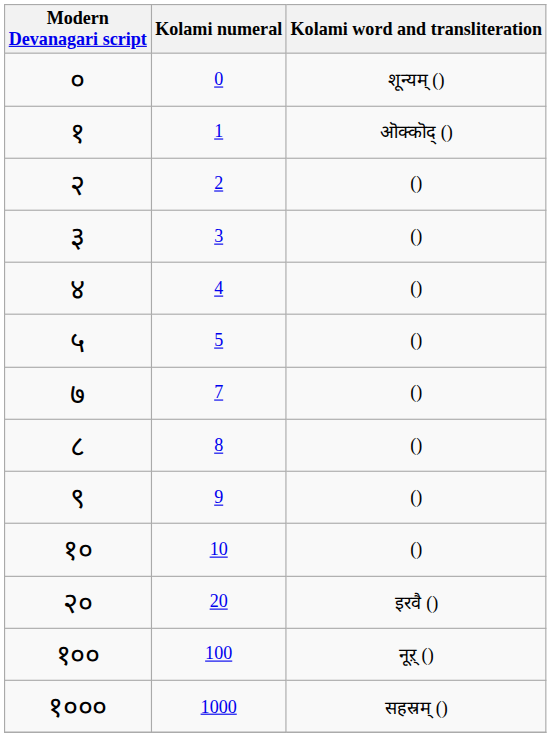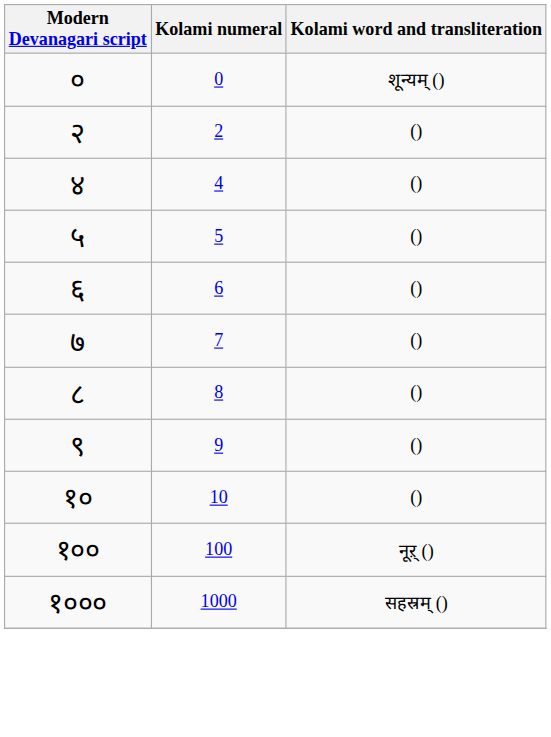- row: १ | 1 | ऒक्कॊद् ()
- row: ३ | 3 | ()
+ row: ६ | 6 | ()
- row: २० | 20 | इरवै ()
